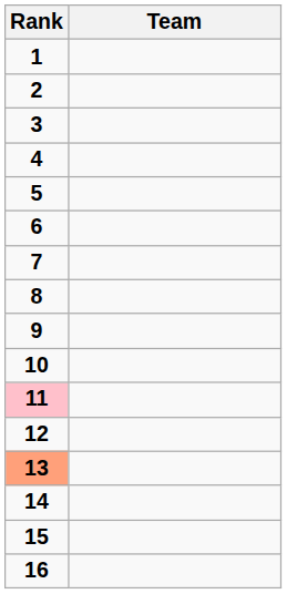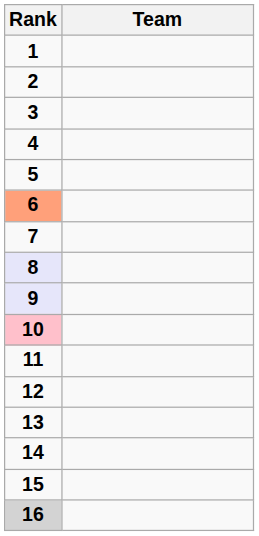6 | Rank: no background -> lightsalmon background
8 | Rank: no background -> lavender background
9 | Rank: no background -> lavender background
10 | Rank: no background -> pink background
11 | Rank: pink background -> no background
13 | Rank: lightsalmon background -> no background
16 | Rank: no background -> lightgrey background
